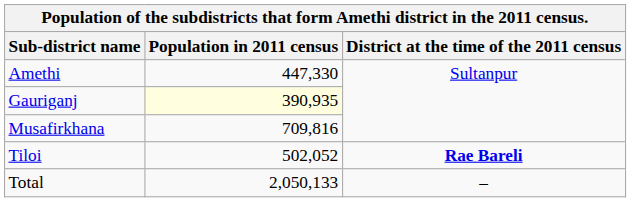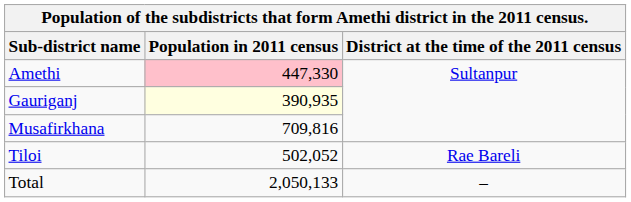Amethi | Population in 2011 census: no background -> pink background
Tiloi | District at the time of the 2011 census: bold -> normal
